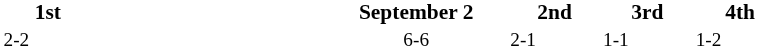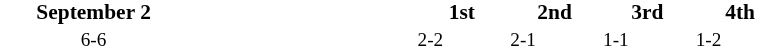columns swapped: September 2 <-> 1st
